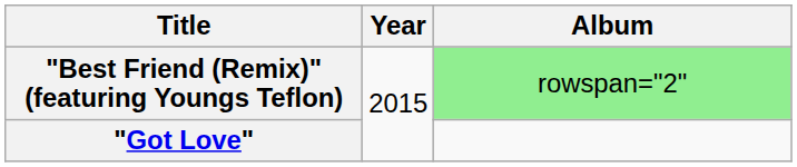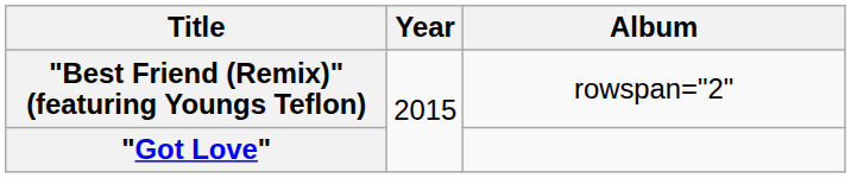"Best Friend (Remix)" (featuring Youngs Teflon) | Album: lightgreen background -> no background
